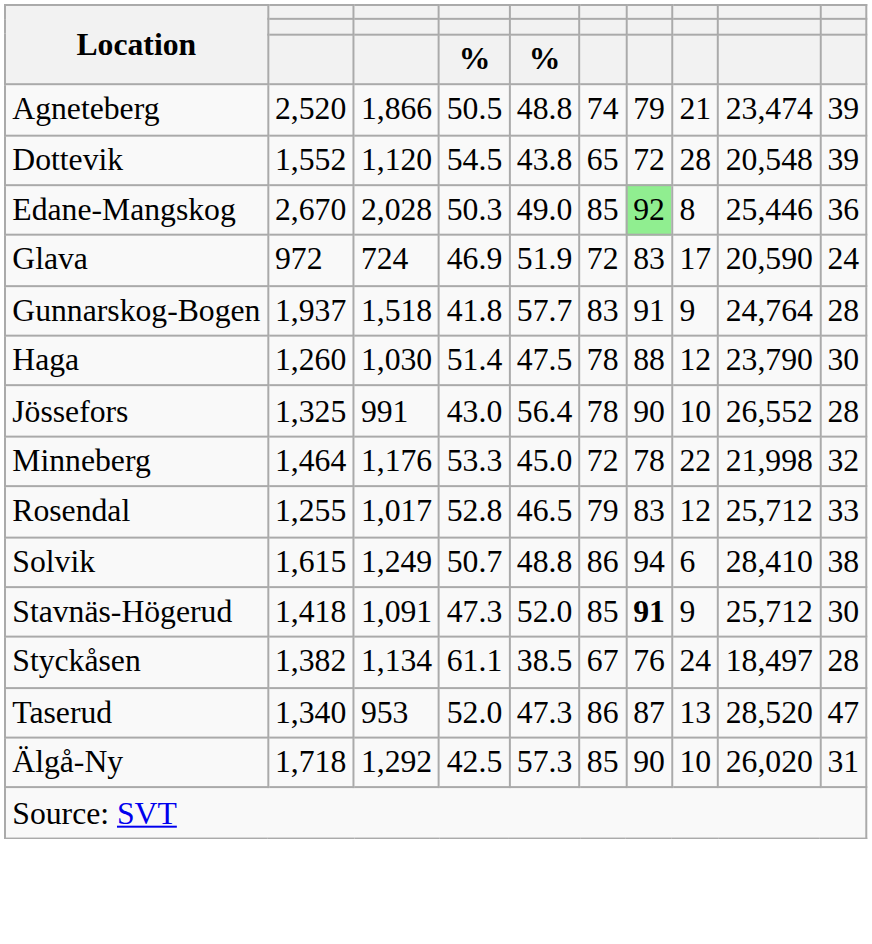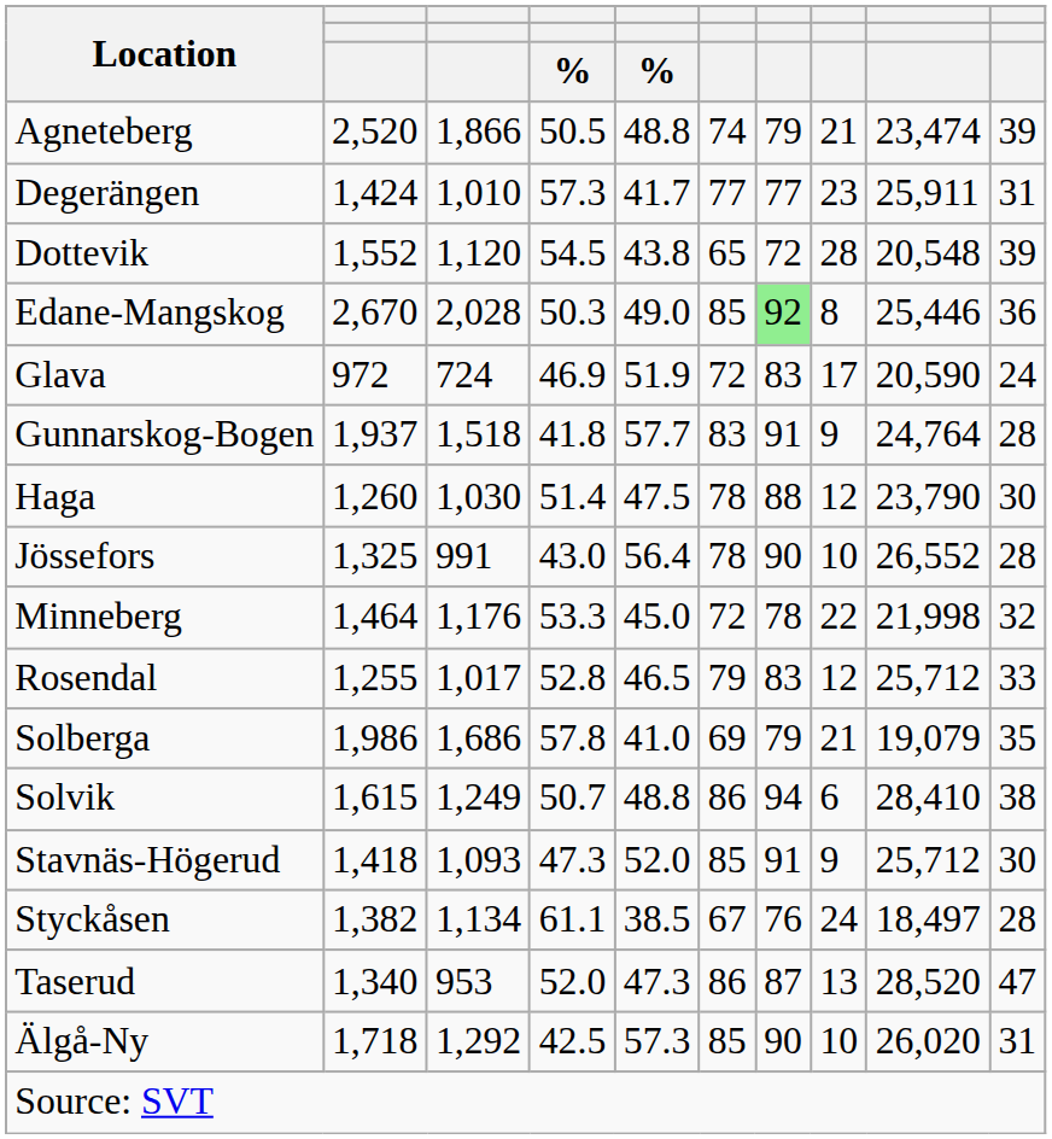+ row: Degerängen | 1,424 | 1,010 | 57.3 | 41.7 | 77 | 77 | 23 | 25,911 | 31
+ row: Solberga | 1,986 | 1,686 | 57.8 | 41.0 | 69 | 79 | 21 | 19,079 | 35
Stavnäs-Högerud | column 3: 1,091 -> 1,093
Stavnäs-Högerud | column 7: bold -> normal
